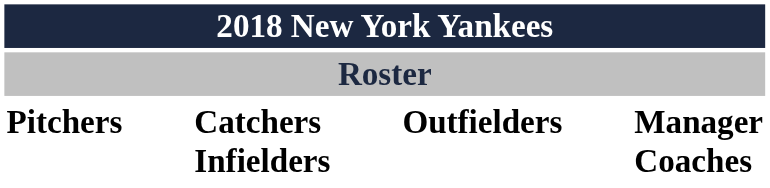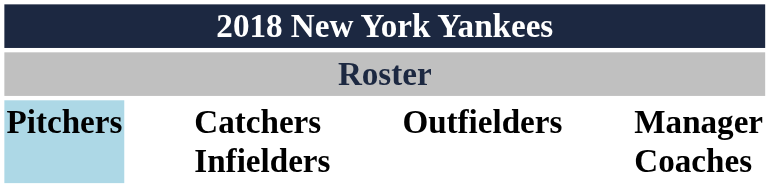Pitchers | column 1: no background -> lightblue background
